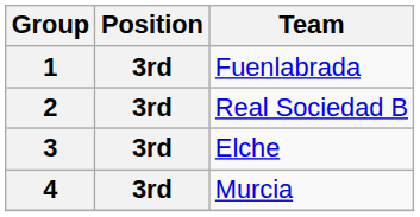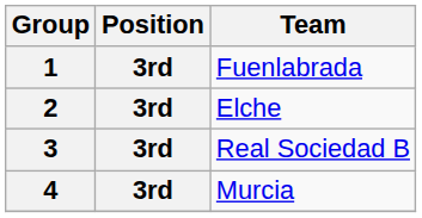2 | Team: Real Sociedad B -> Elche
3 | Team: Elche -> Real Sociedad B
